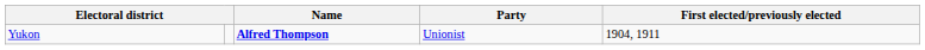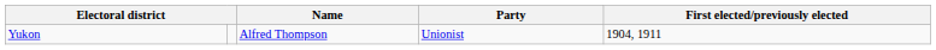Yukon | Name: bold -> normal
